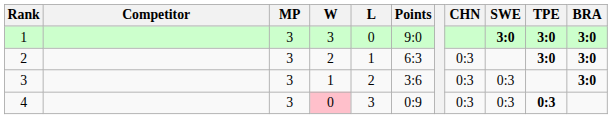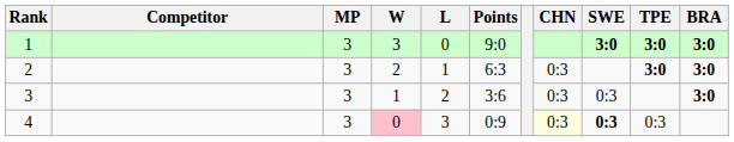4 | CHN: no background -> lightyellow background
4 | SWE: normal -> bold
4 | TPE: bold -> normal
